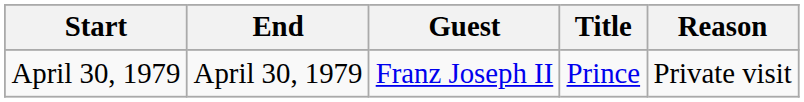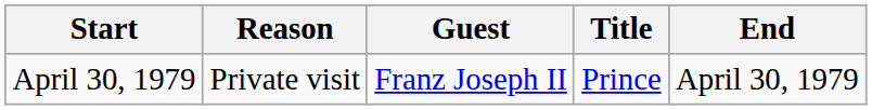columns swapped: End <-> Reason
